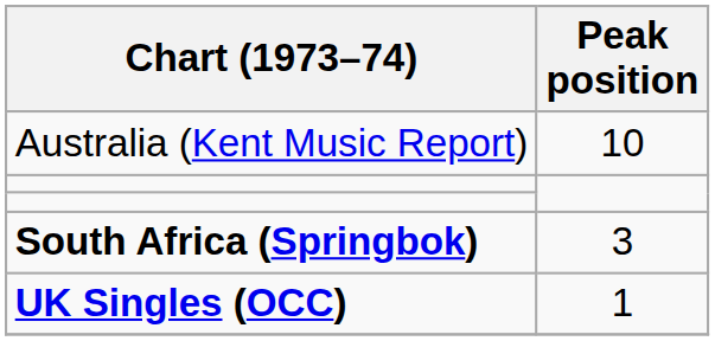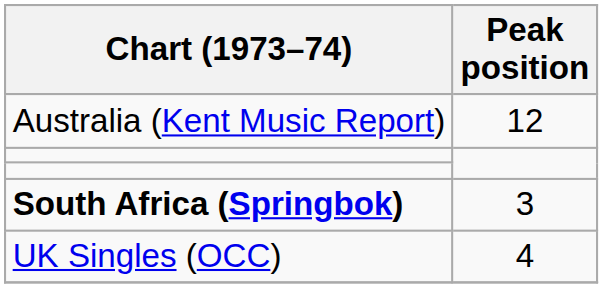row 2 | Peak position: 10 -> 12
row 6 | Chart (1973–74): bold -> normal
row 6 | Peak position: 1 -> 4
